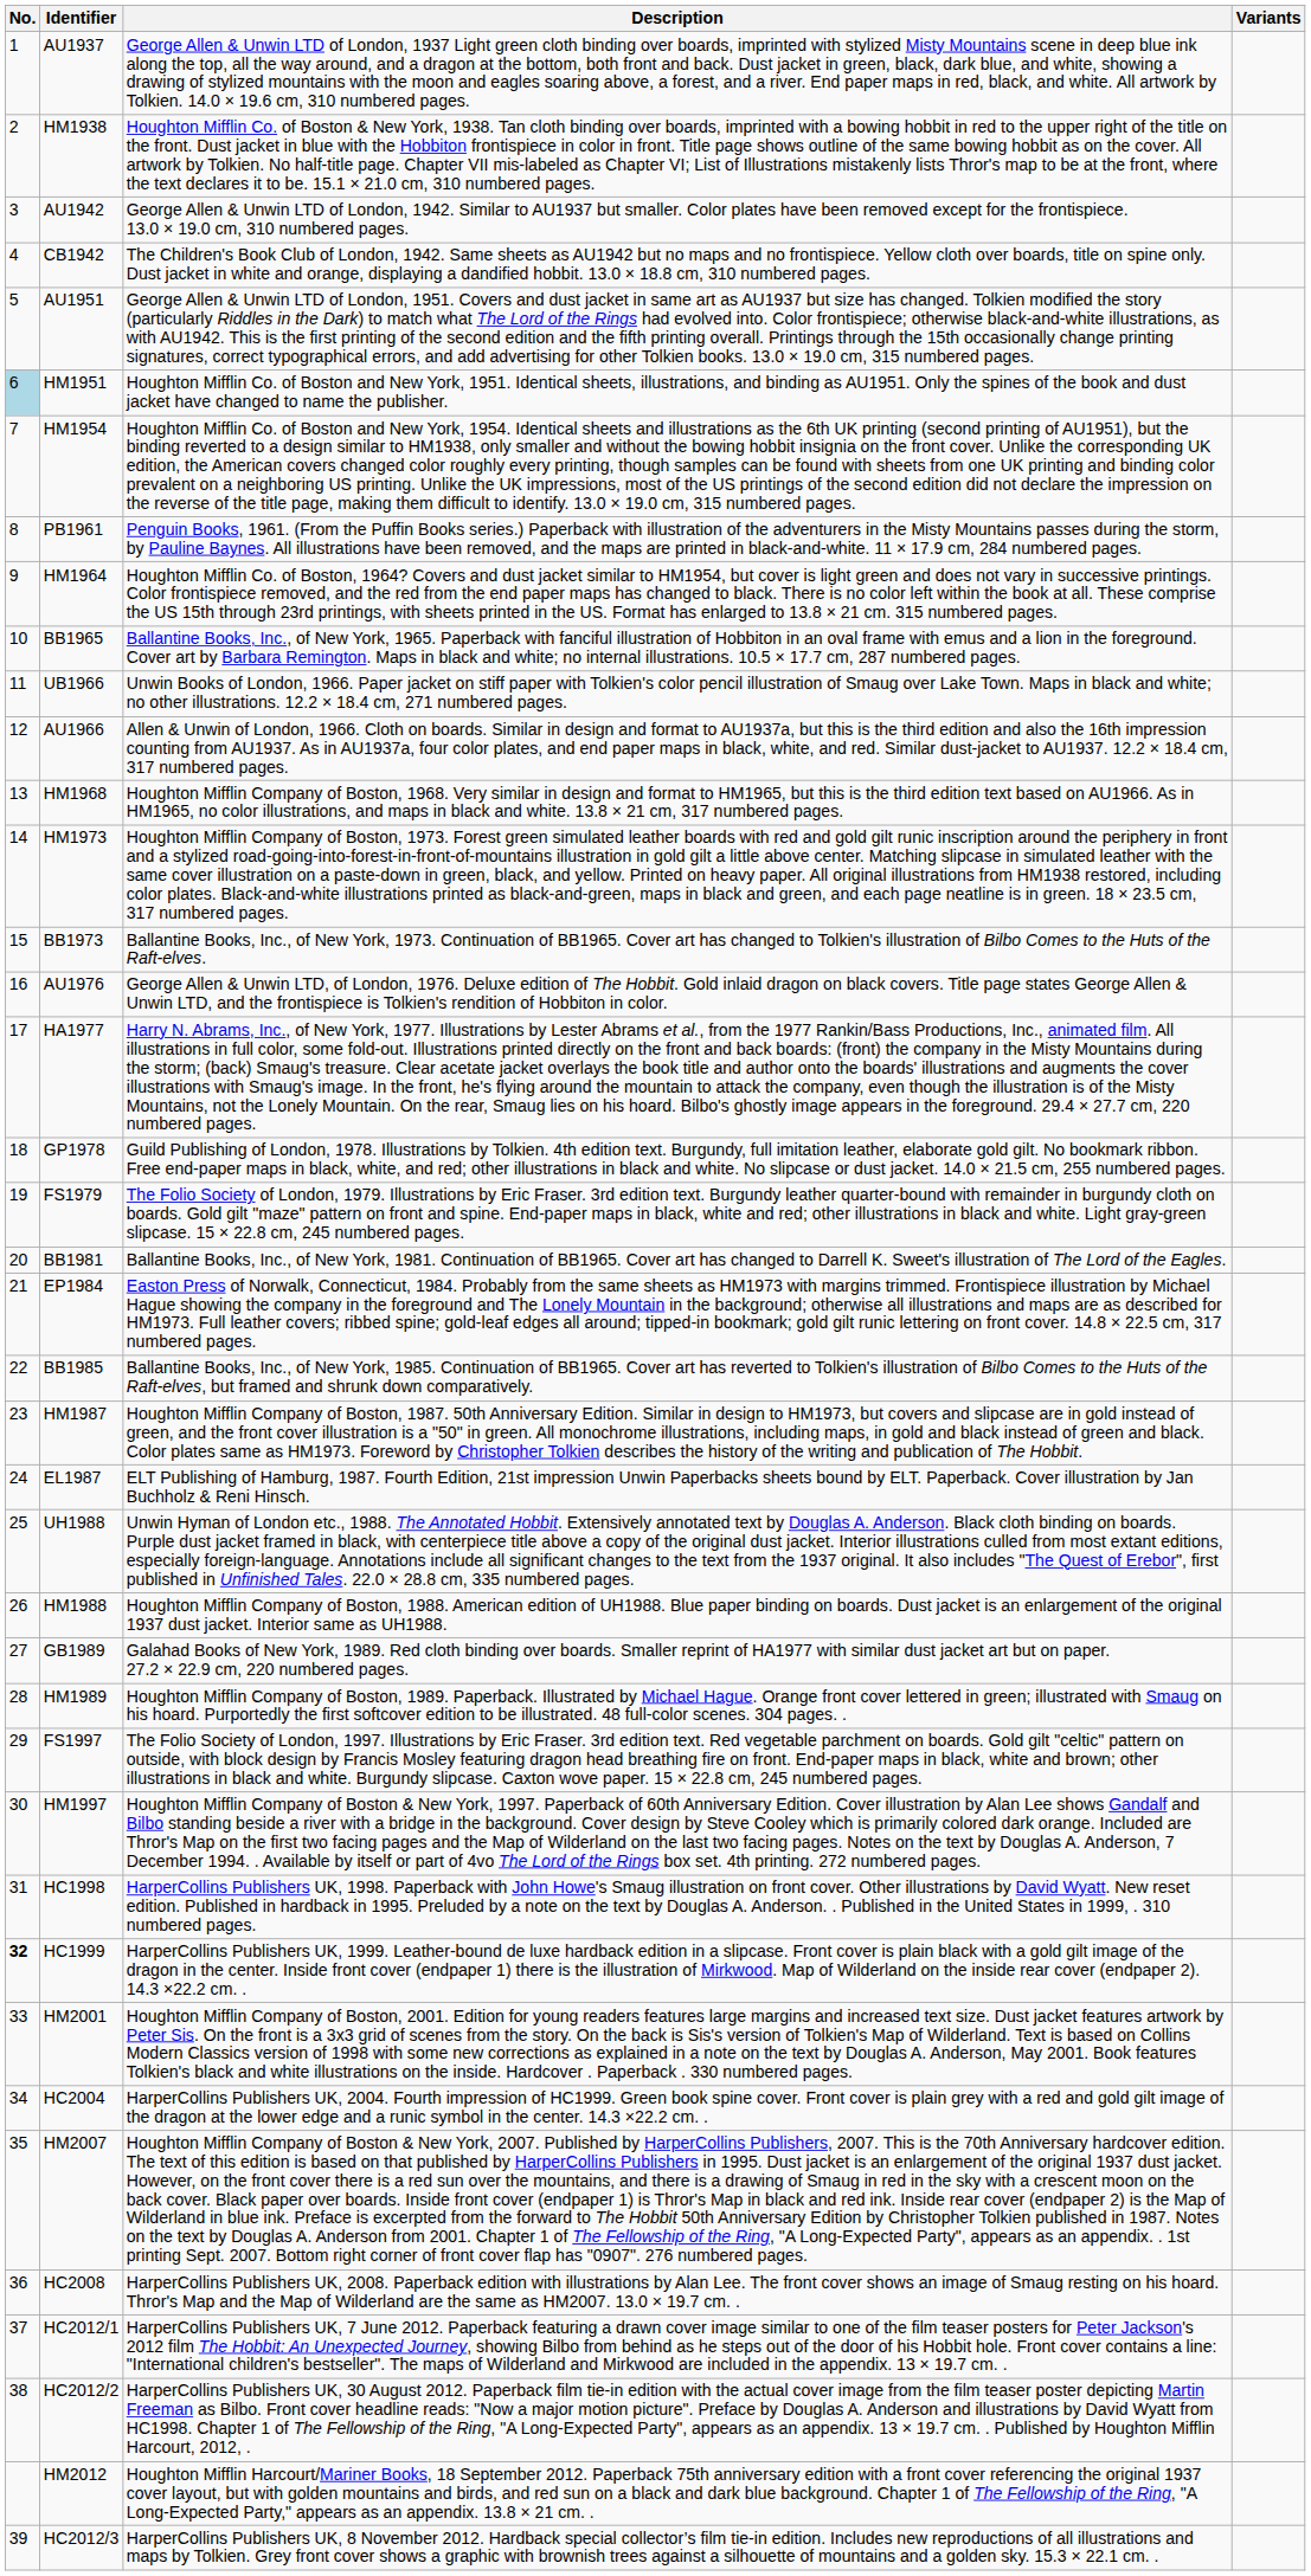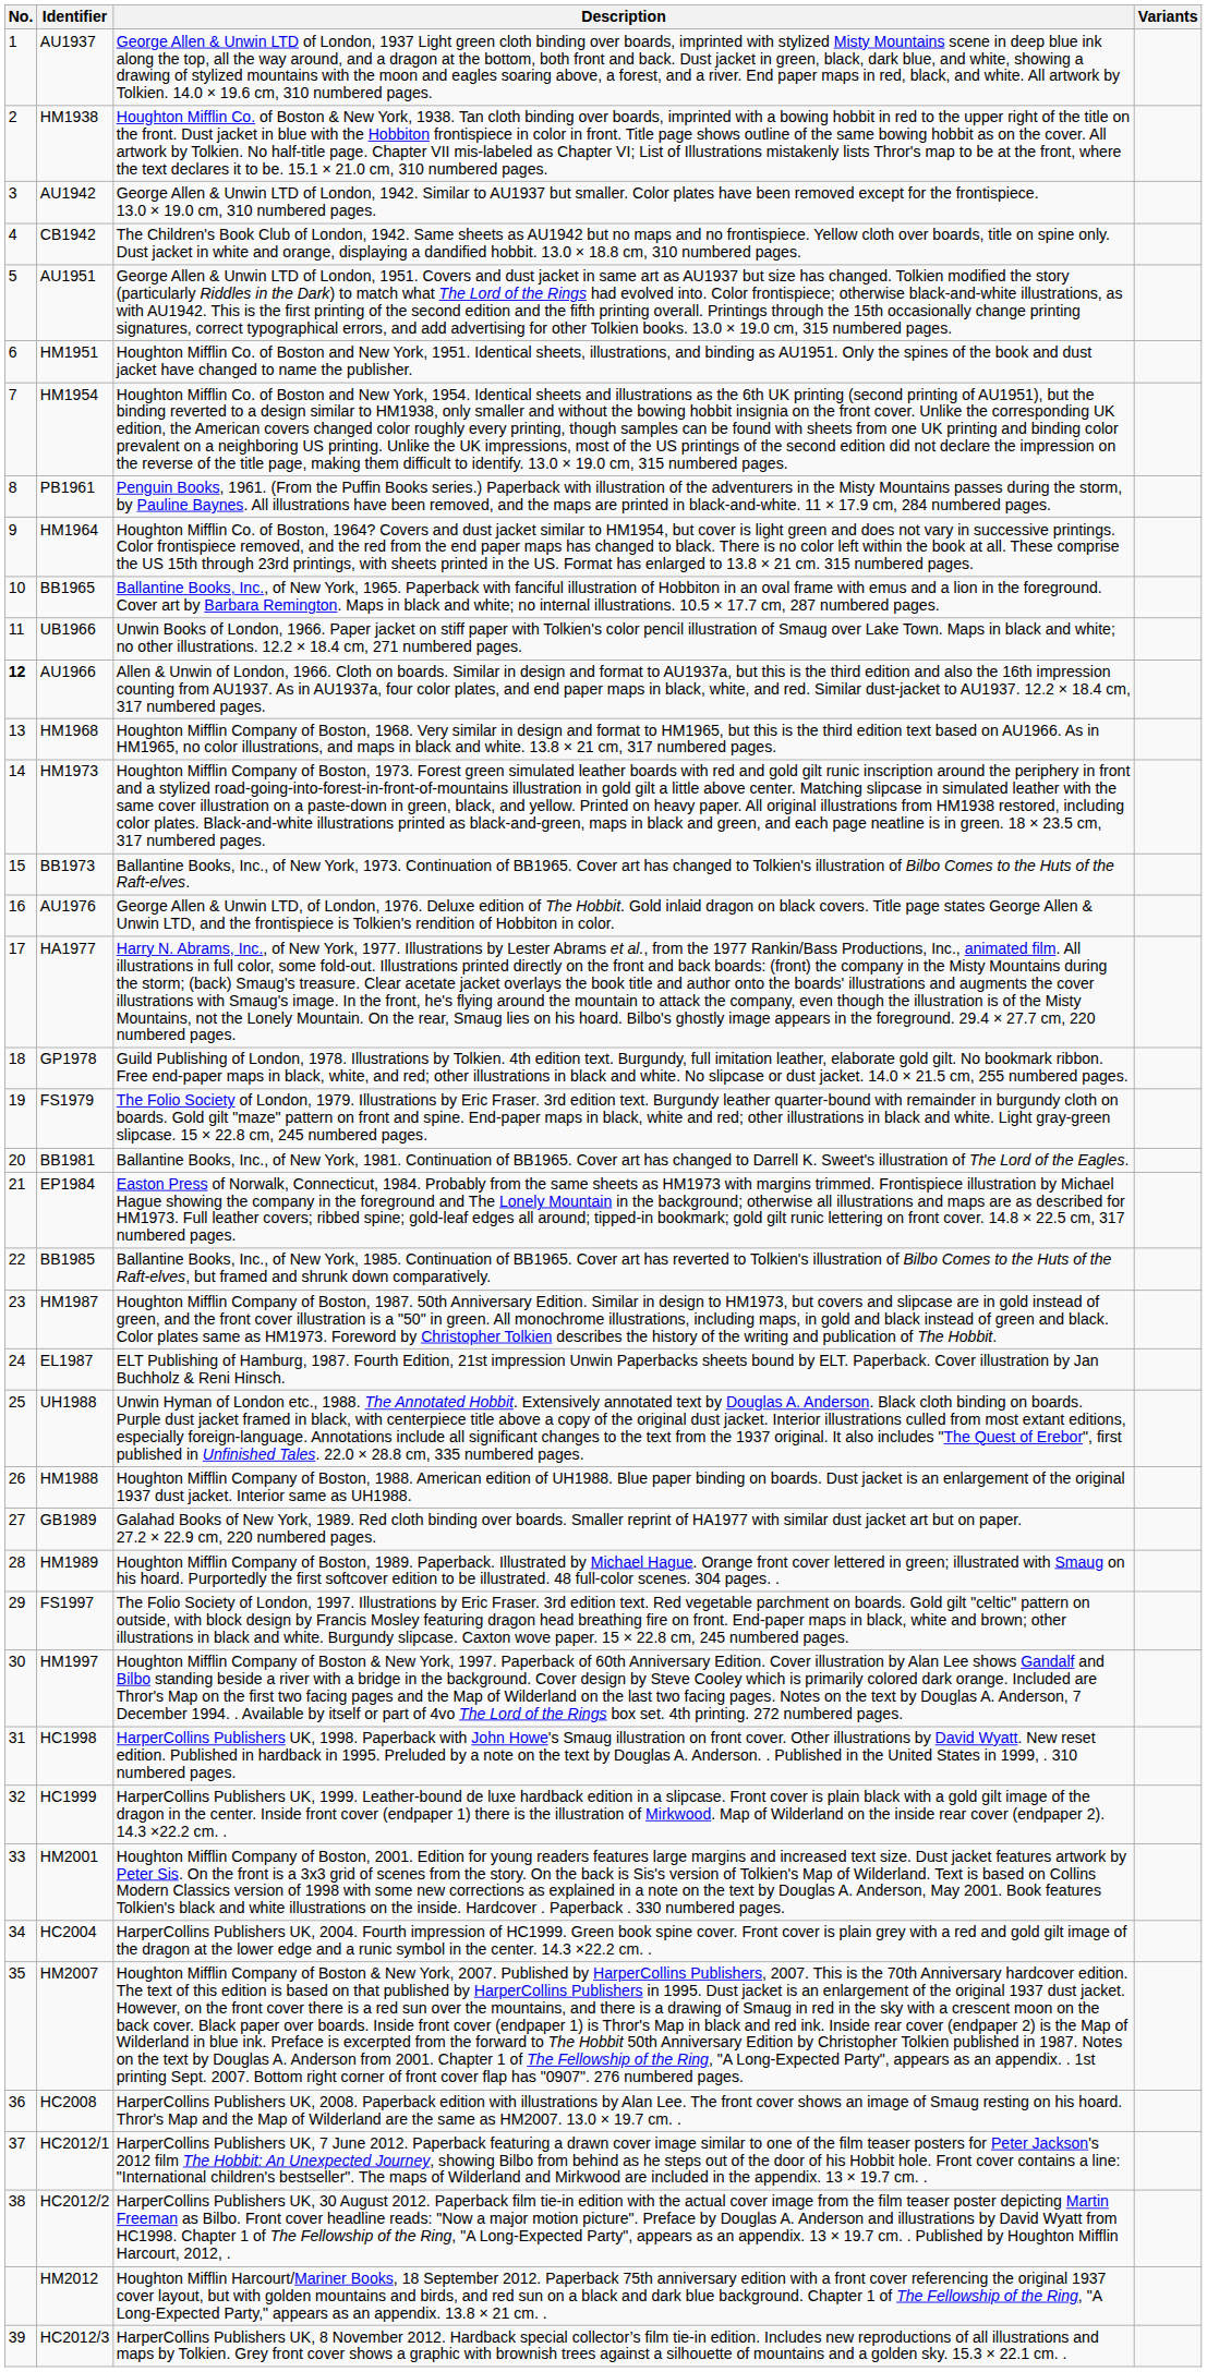HM1951 | No.: lightblue background -> no background
AU1966 | No.: normal -> bold
HC1999 | No.: bold -> normal
